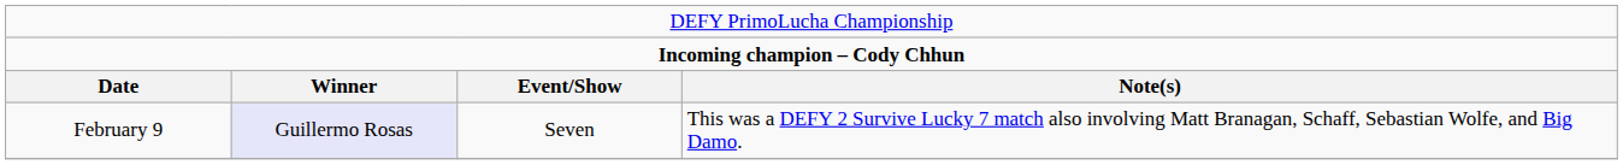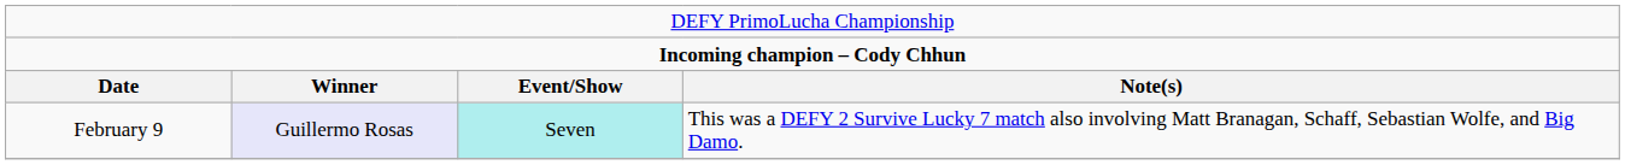February 9 | column 3: no background -> paleturquoise background
